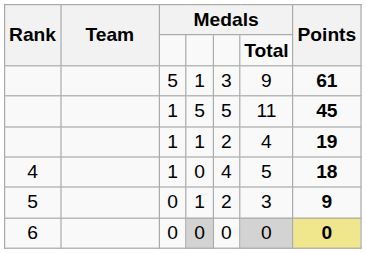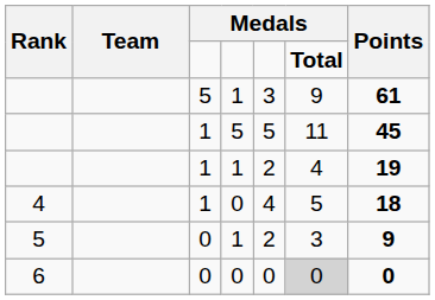6 | column 4: lightgrey background -> no background
6 | Points: khaki background -> no background
